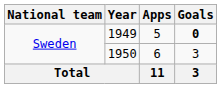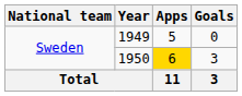1949 | Goals: bold -> normal
1950 | Apps: no background -> gold background
